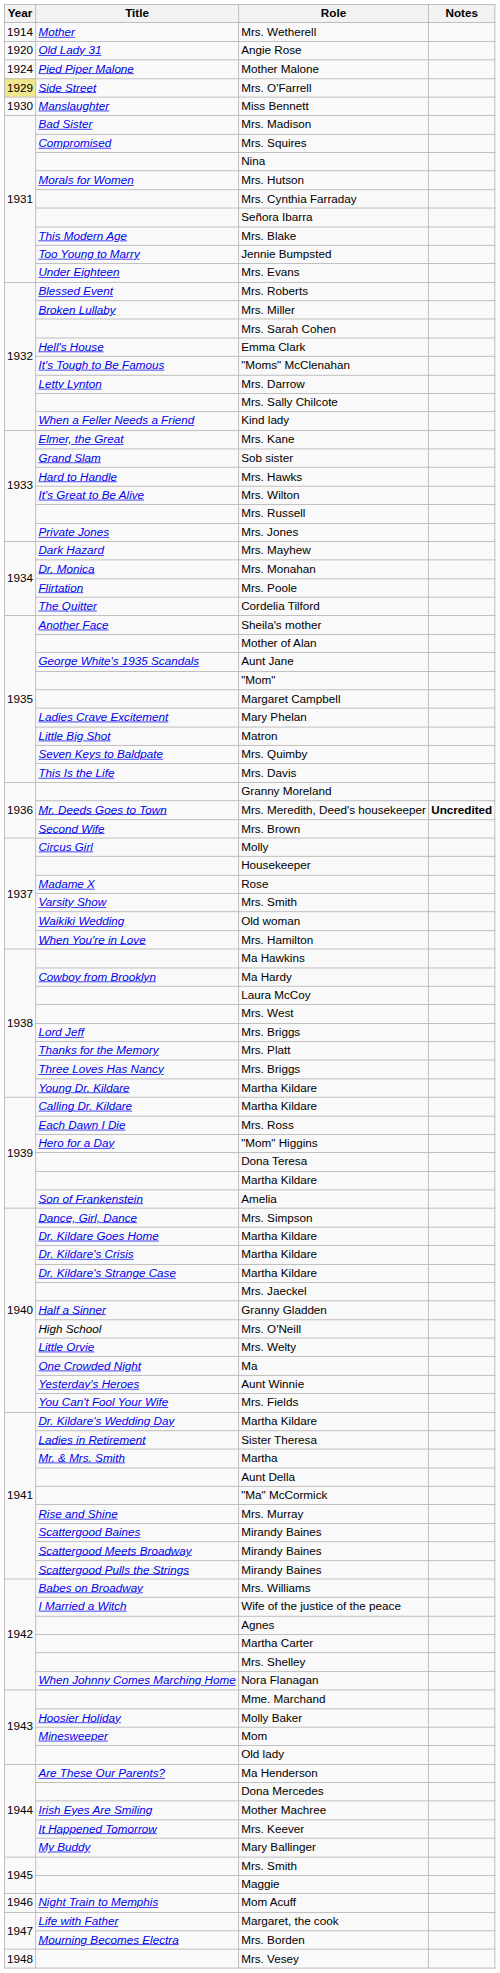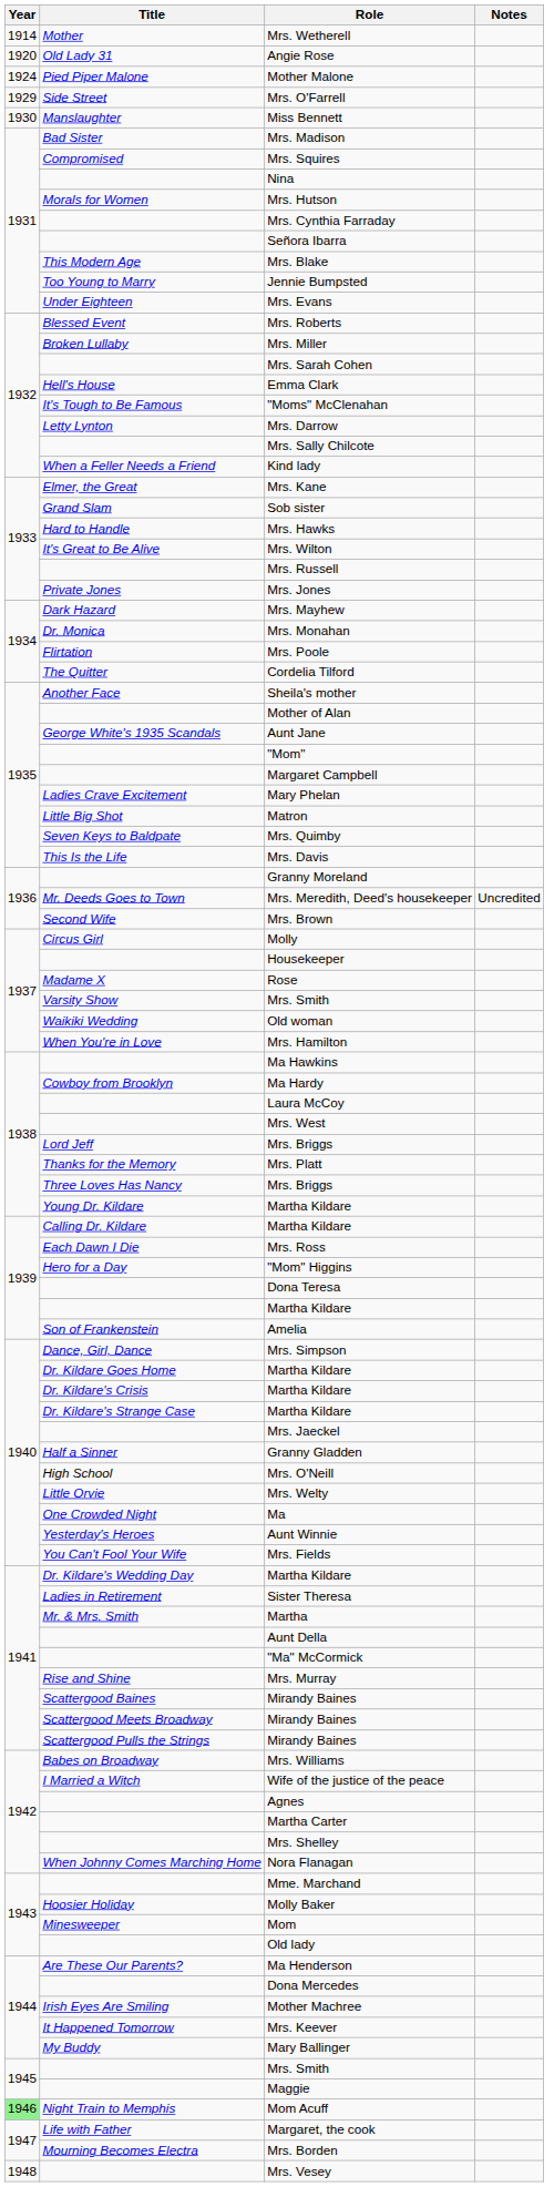Mrs. O'Farrell | Year: khaki background -> no background
Mrs. Meredith, Deed's housekeeper | Notes: bold -> normal
Mom Acuff | Year: no background -> lightgreen background
